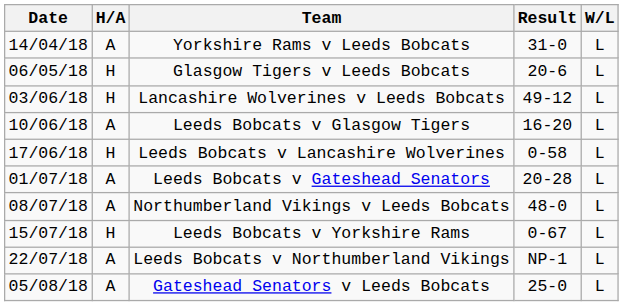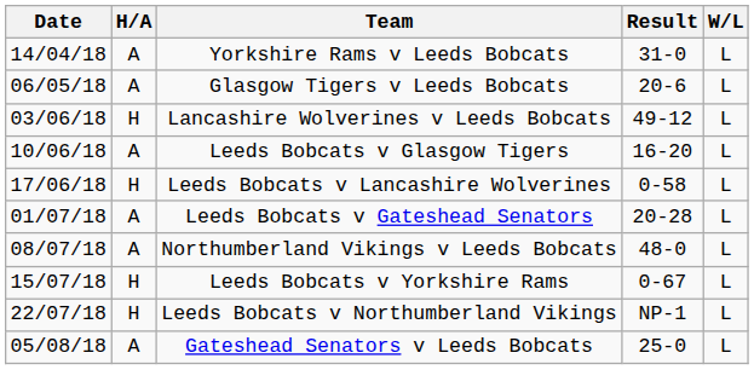Glasgow Tigers v Leeds Bobcats | H/A: H -> A
Leeds Bobcats v Northumberland Vikings | H/A: A -> H
